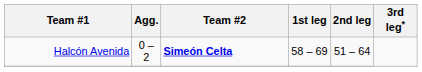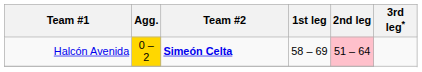Halcón Avenida | Agg.: no background -> gold background
Halcón Avenida | 2nd leg: no background -> pink background
